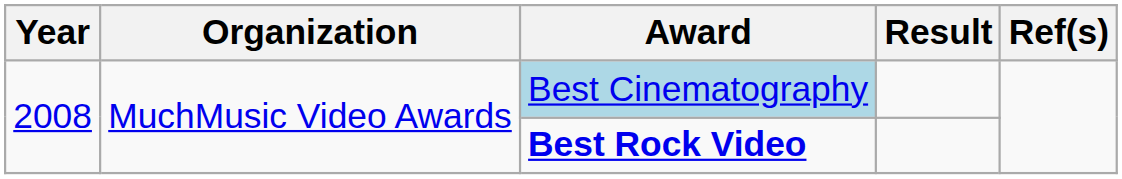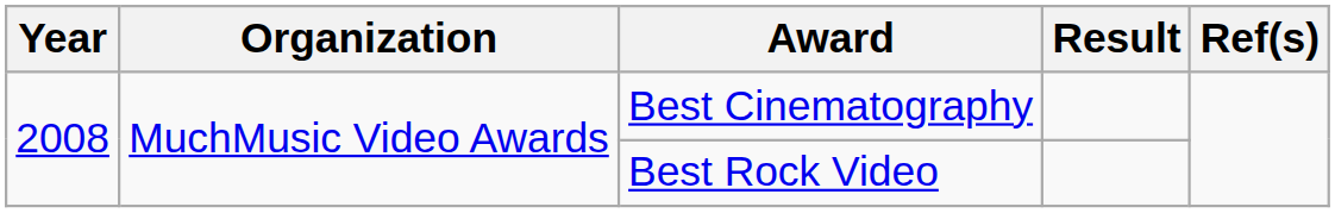Best Cinematography | Award: lightblue background -> no background
Best Rock Video | Award: bold -> normal
